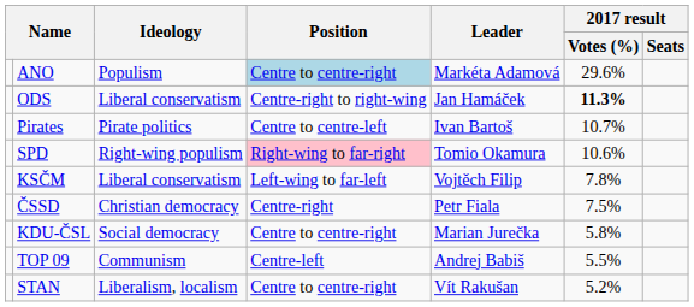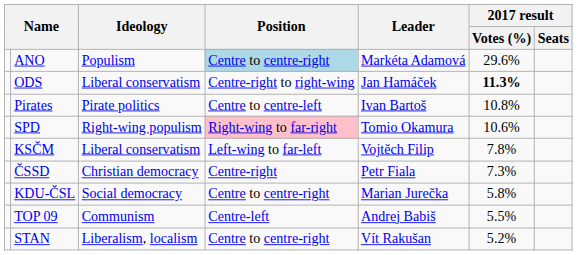Pirates | 2017 result / Votes (%): 10.7% -> 10.8%
ČSSD | 2017 result / Votes (%): 7.5% -> 7.3%
